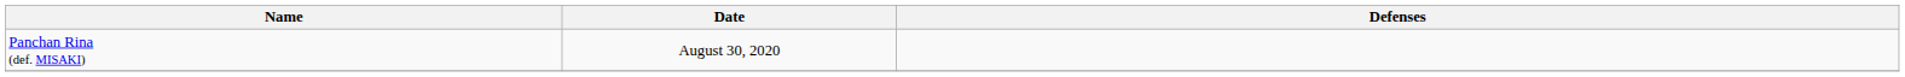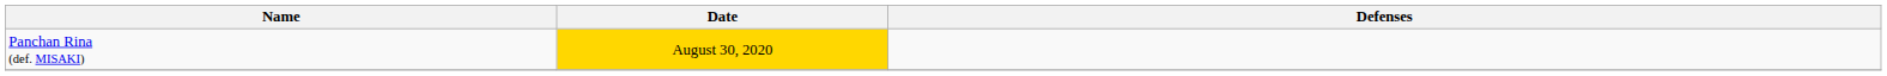Panchan Rina (def. MISAKI) | Date: no background -> gold background
